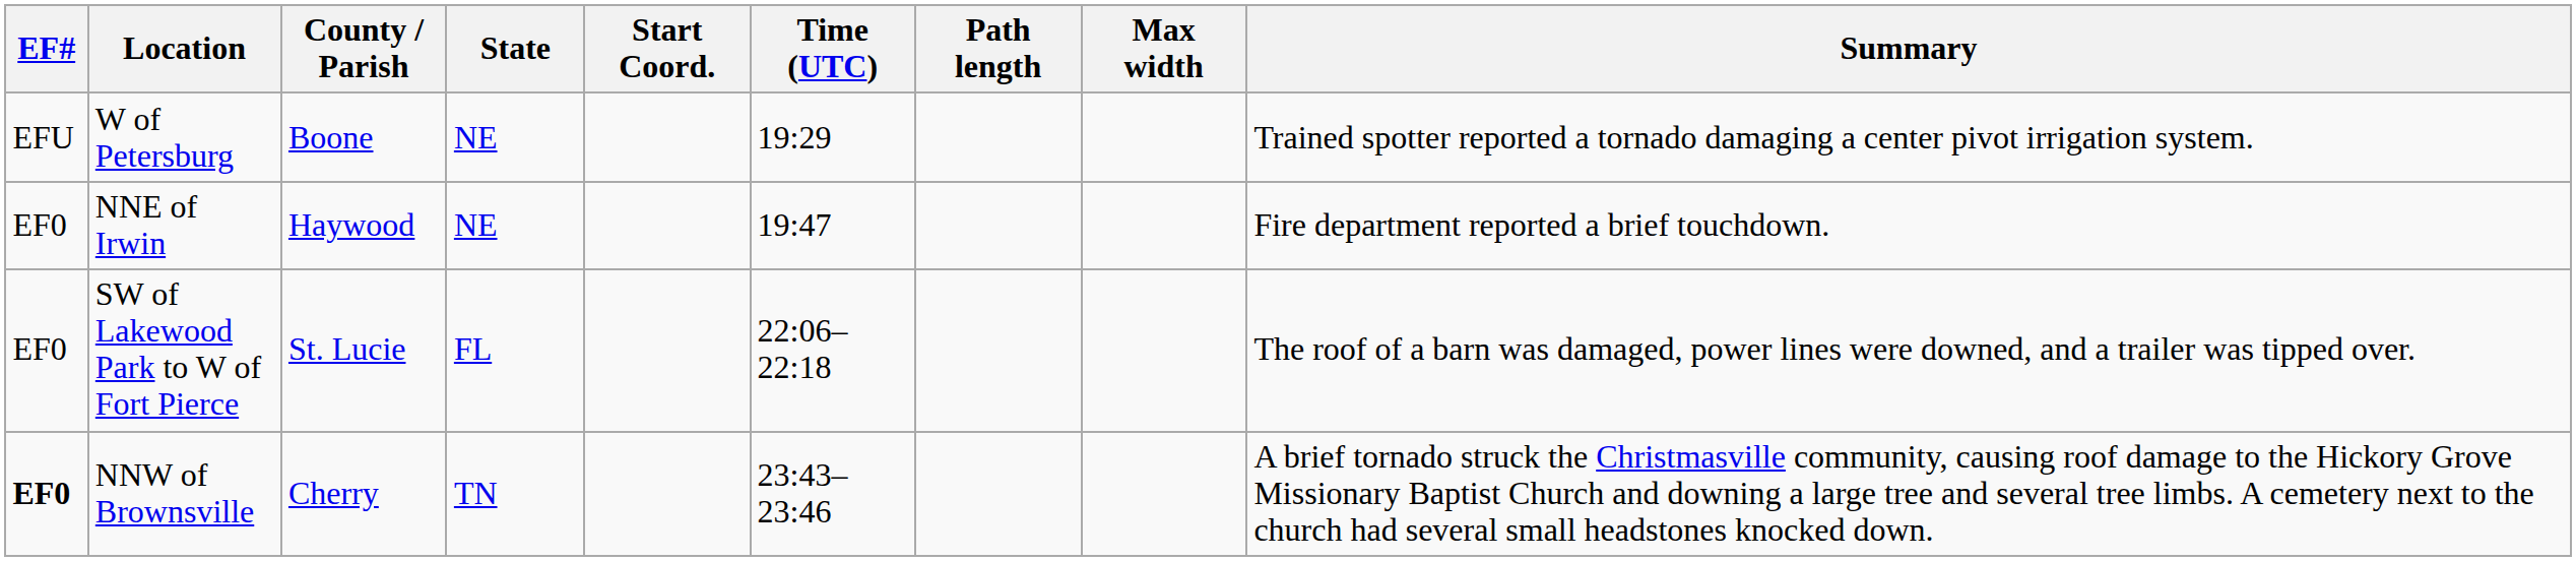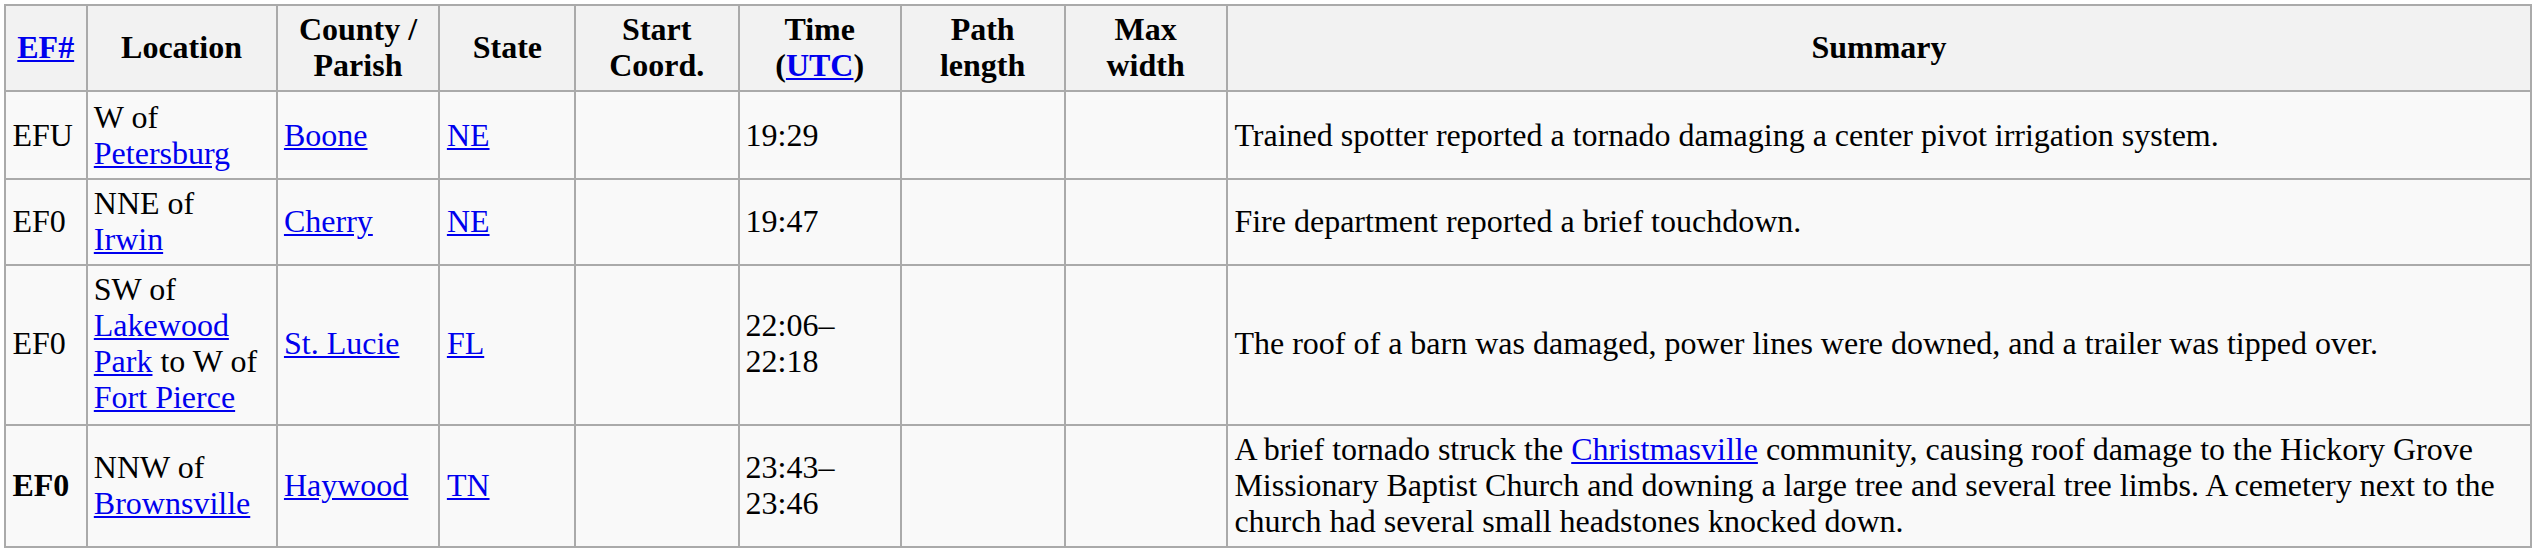NNE of Irwin | County / Parish: Haywood -> Cherry
NNW of Brownsville | County / Parish: Cherry -> Haywood
